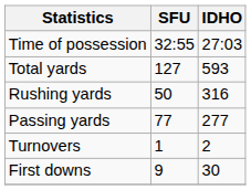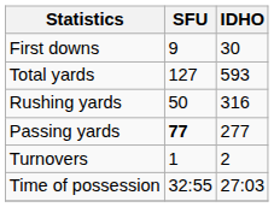rows swapped: First downs <-> Time of possession
Passing yards | SFU: normal -> bold
